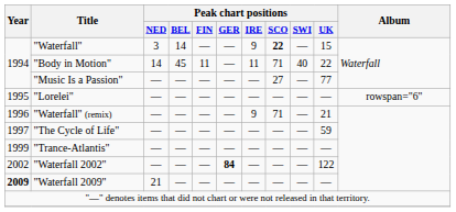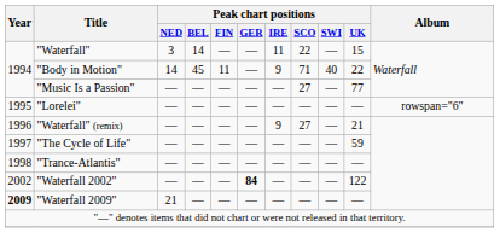"Waterfall" | Peak chart positions / IRE: 9 -> 11
"Waterfall" | Peak chart positions / SCO: bold -> normal
"Body in Motion" | Peak chart positions / IRE: 11 -> 9
"Waterfall" (remix) | Peak chart positions / SCO: 71 -> 27
"Trance-Atlantis" | Year: 1999 -> 1998
